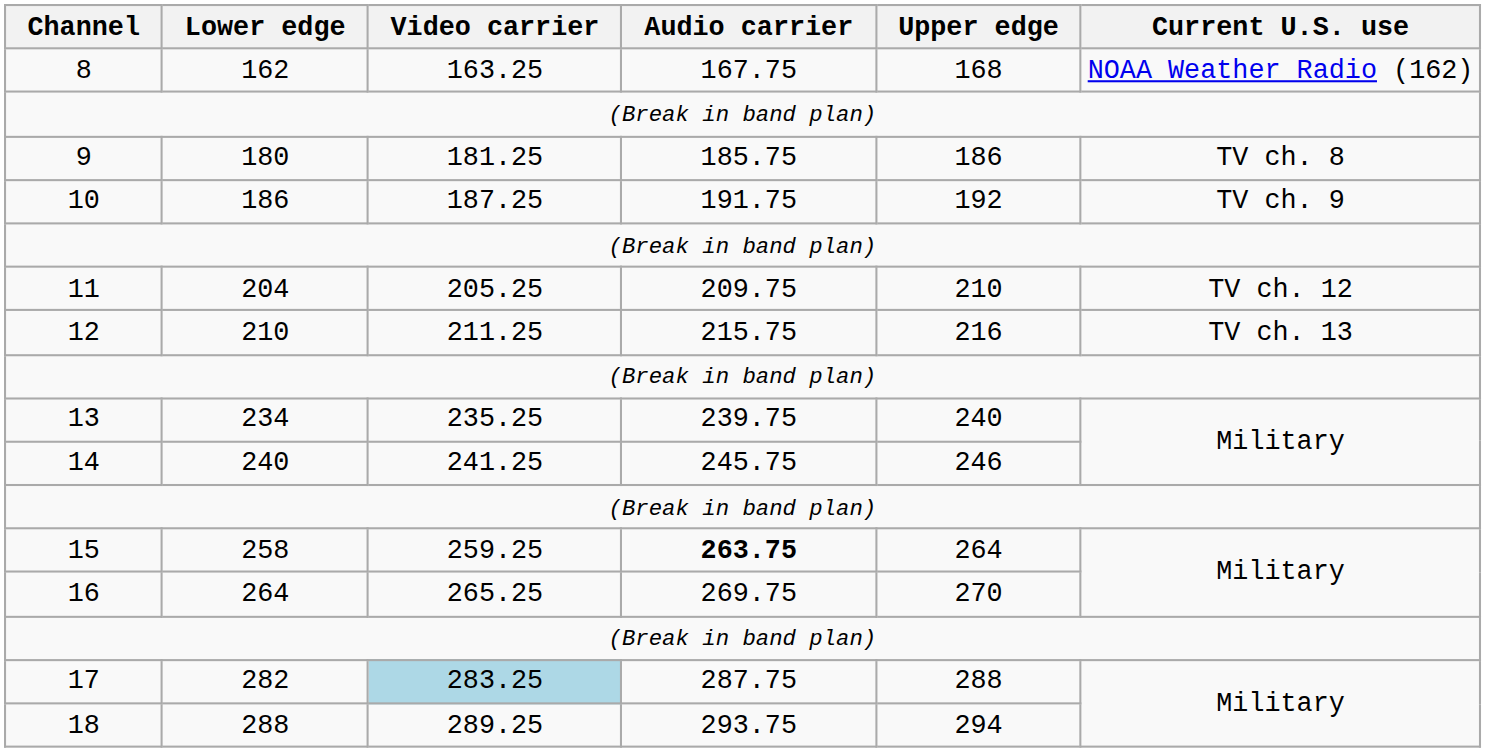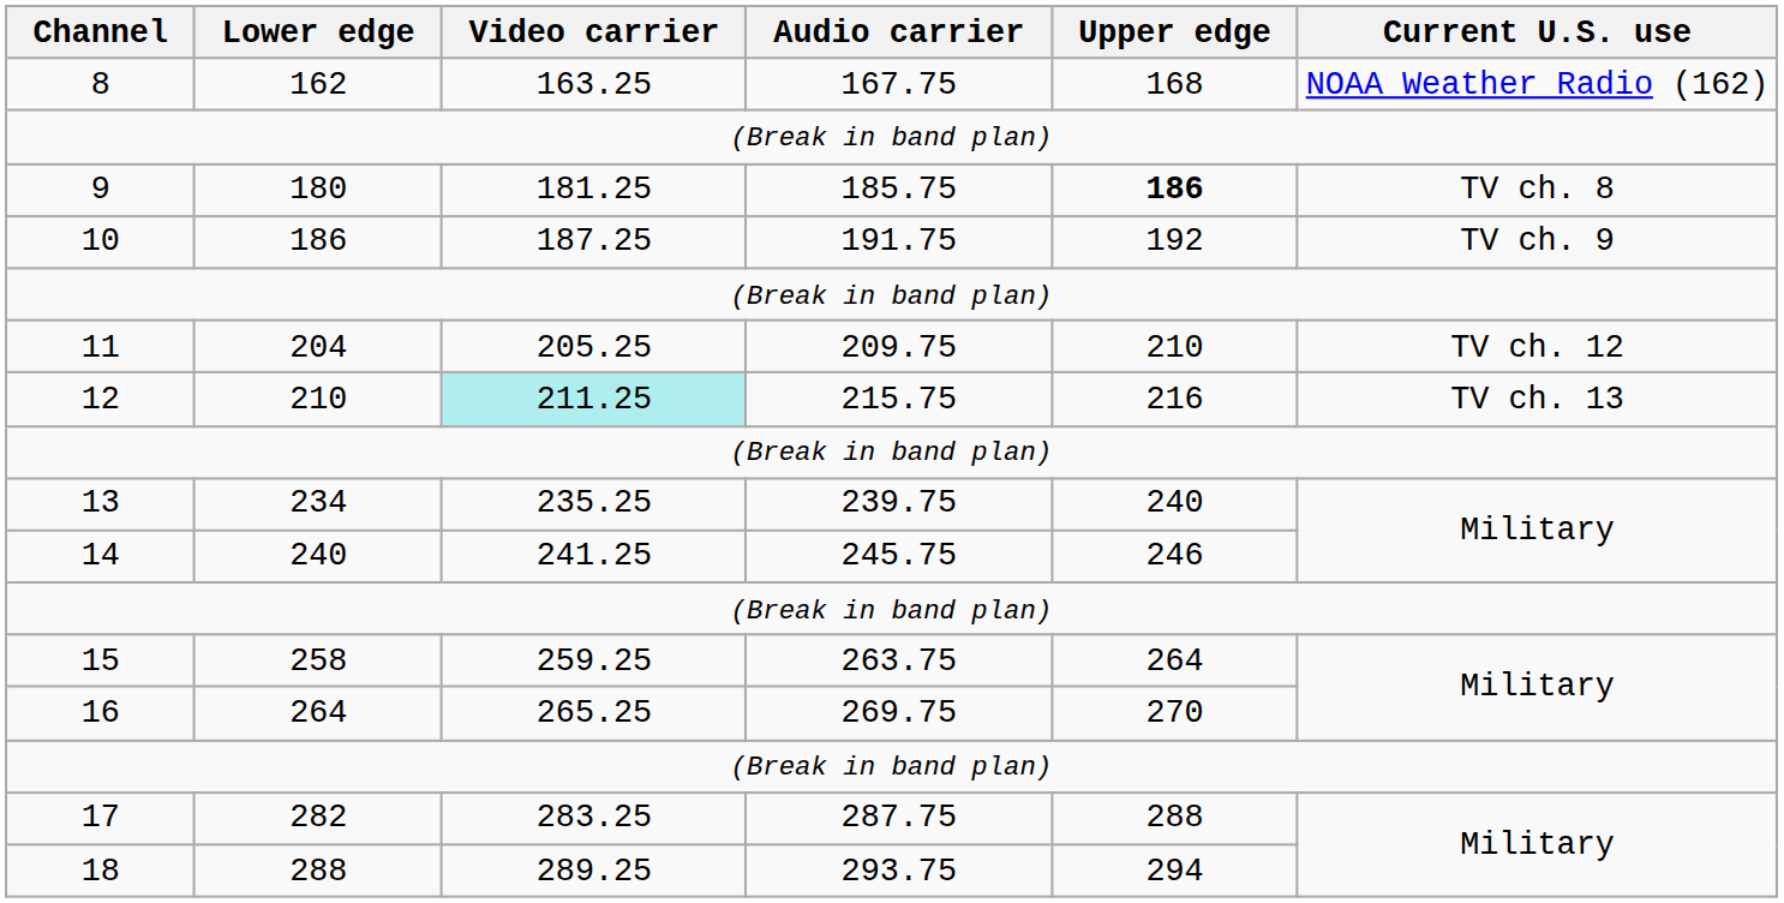9 | Upper edge: normal -> bold
12 | Video carrier: no background -> paleturquoise background
15 | Audio carrier: bold -> normal
17 | Video carrier: lightblue background -> no background
